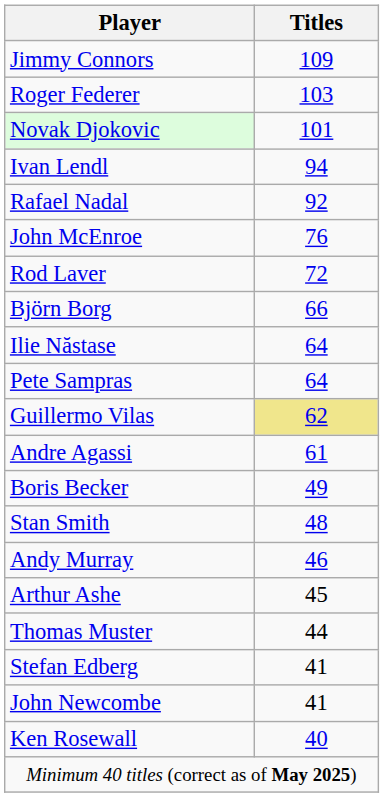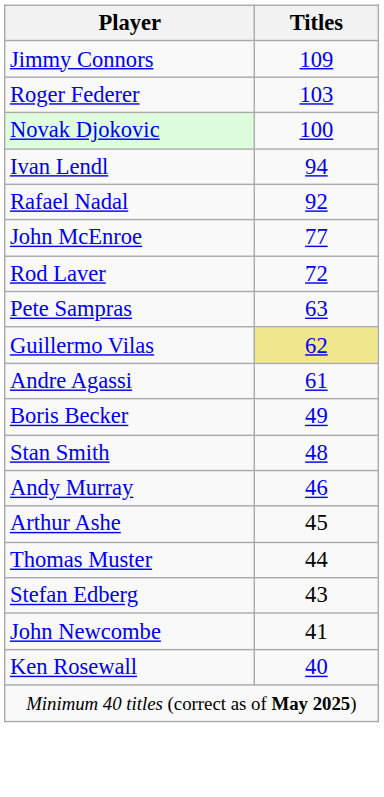Novak Djokovic | Titles: 101 -> 100
John McEnroe | Titles: 76 -> 77
- row: Björn Borg | 66
- row: Ilie Năstase | 64
Pete Sampras | Titles: 64 -> 63
Stefan Edberg | Titles: 41 -> 43
